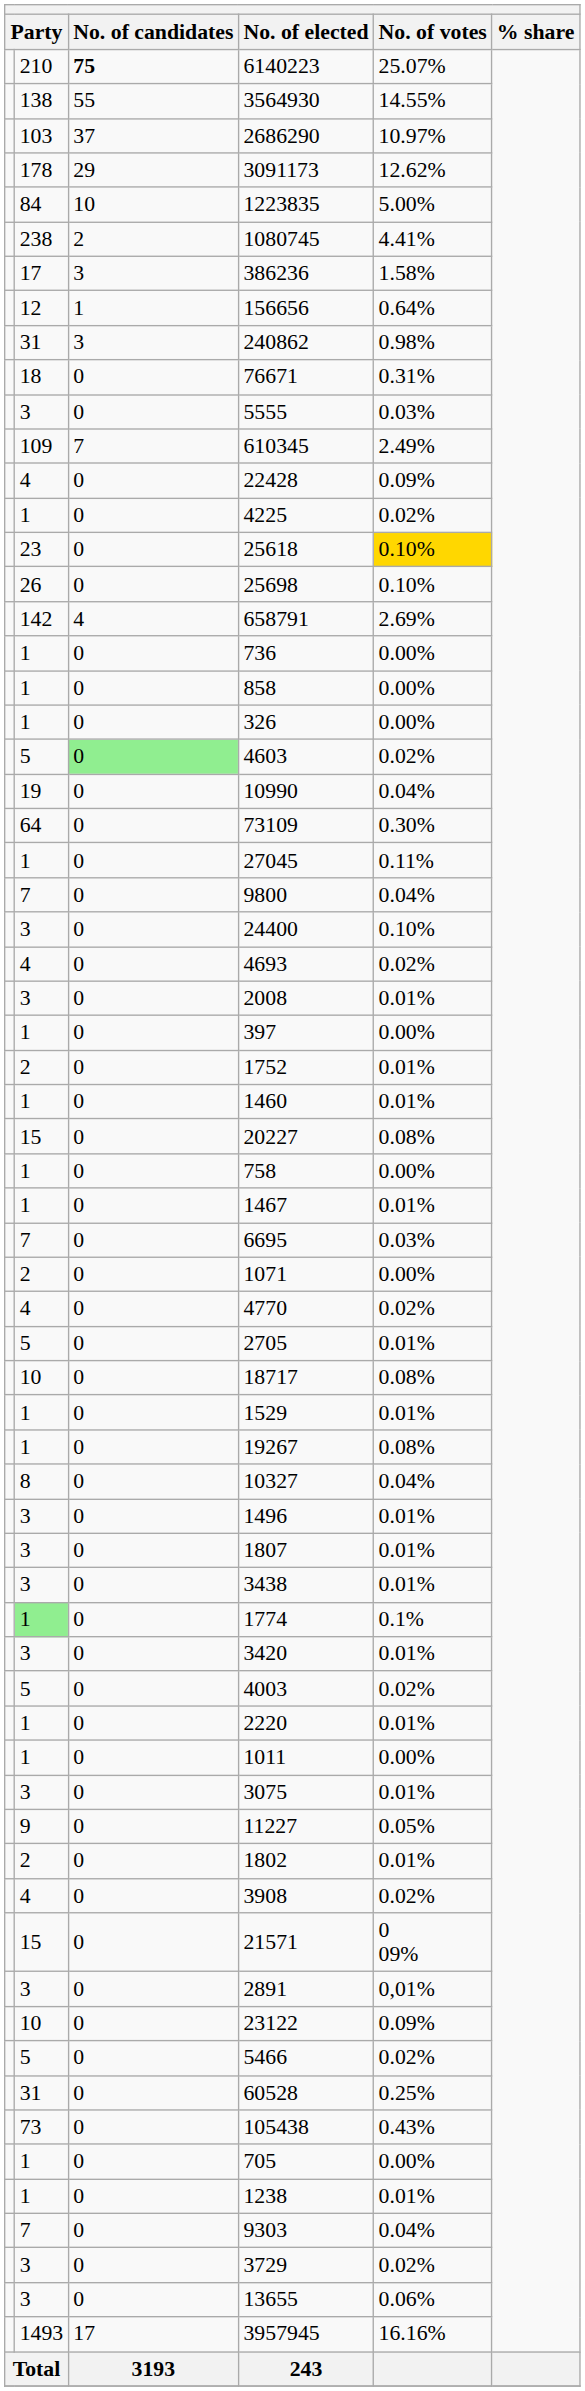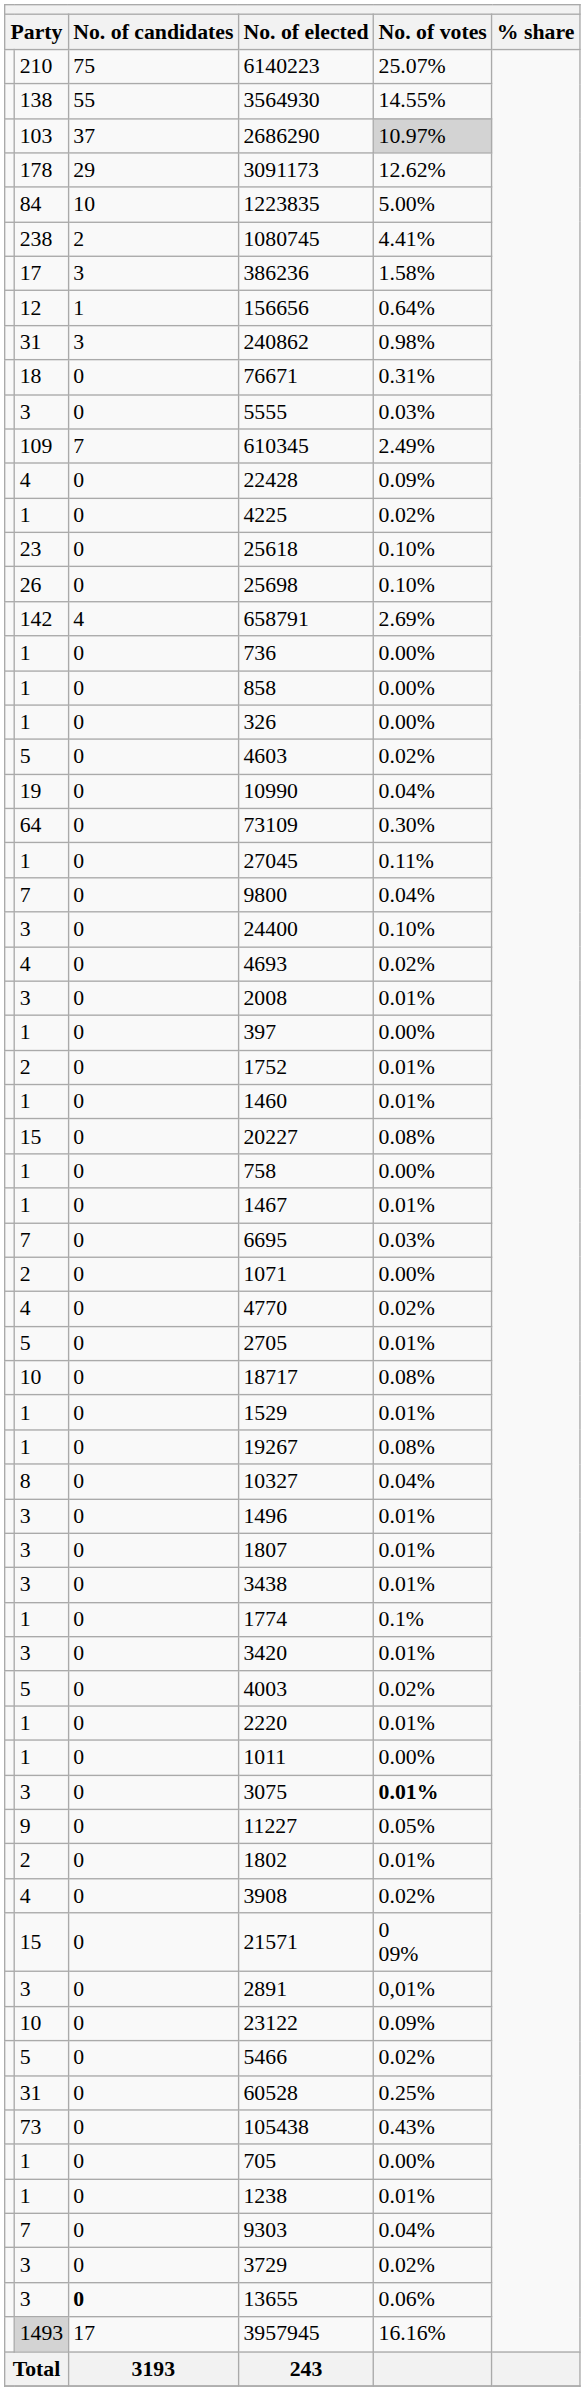6140223 | No. of candidates: bold -> normal
2686290 | No. of votes: no background -> lightgrey background
25618 | No. of votes: gold background -> no background
4603 | No. of candidates: lightgreen background -> no background
1774 | column 2: lightgreen background -> no background
3075 | No. of votes: normal -> bold
13655 | No. of candidates: normal -> bold
3957945 | column 2: no background -> lightgrey background
